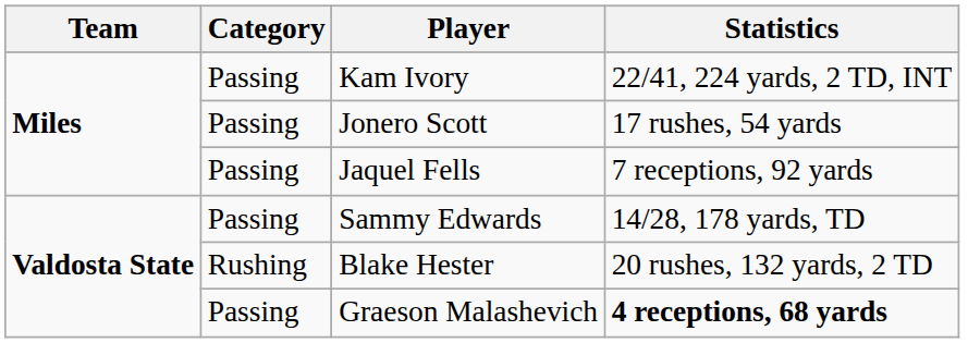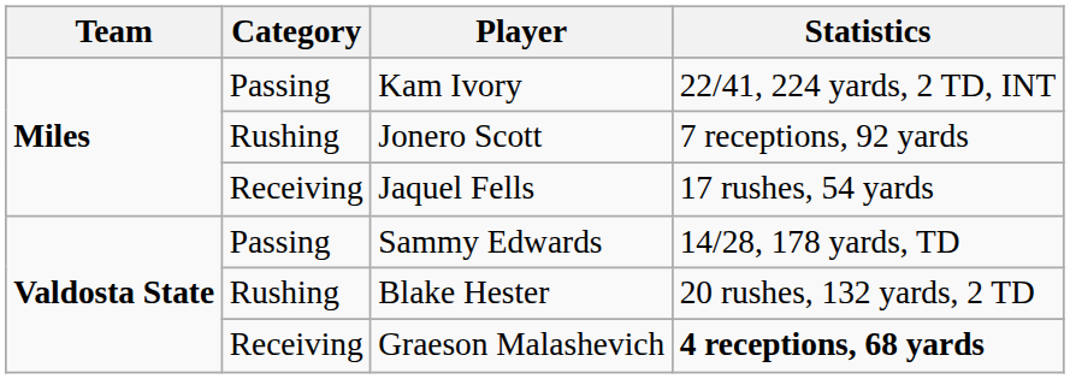Jonero Scott | Category: Passing -> Rushing
Jonero Scott | Statistics: 17 rushes, 54 yards -> 7 receptions, 92 yards
Jaquel Fells | Category: Passing -> Receiving
Jaquel Fells | Statistics: 7 receptions, 92 yards -> 17 rushes, 54 yards
Graeson Malashevich | Category: Passing -> Receiving
